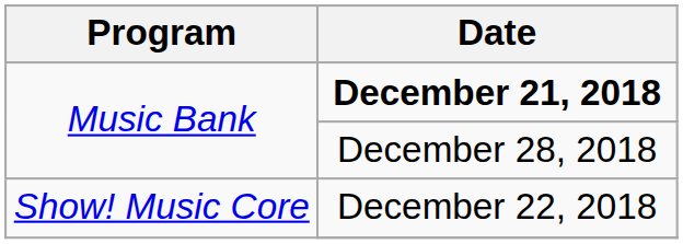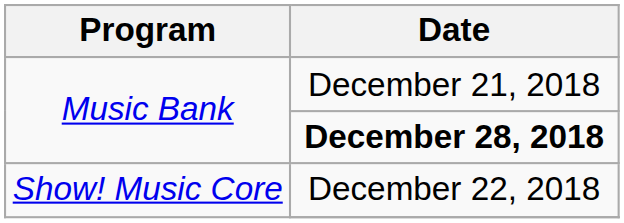December 21, 2018 | Date: bold -> normal
December 28, 2018 | Date: normal -> bold
